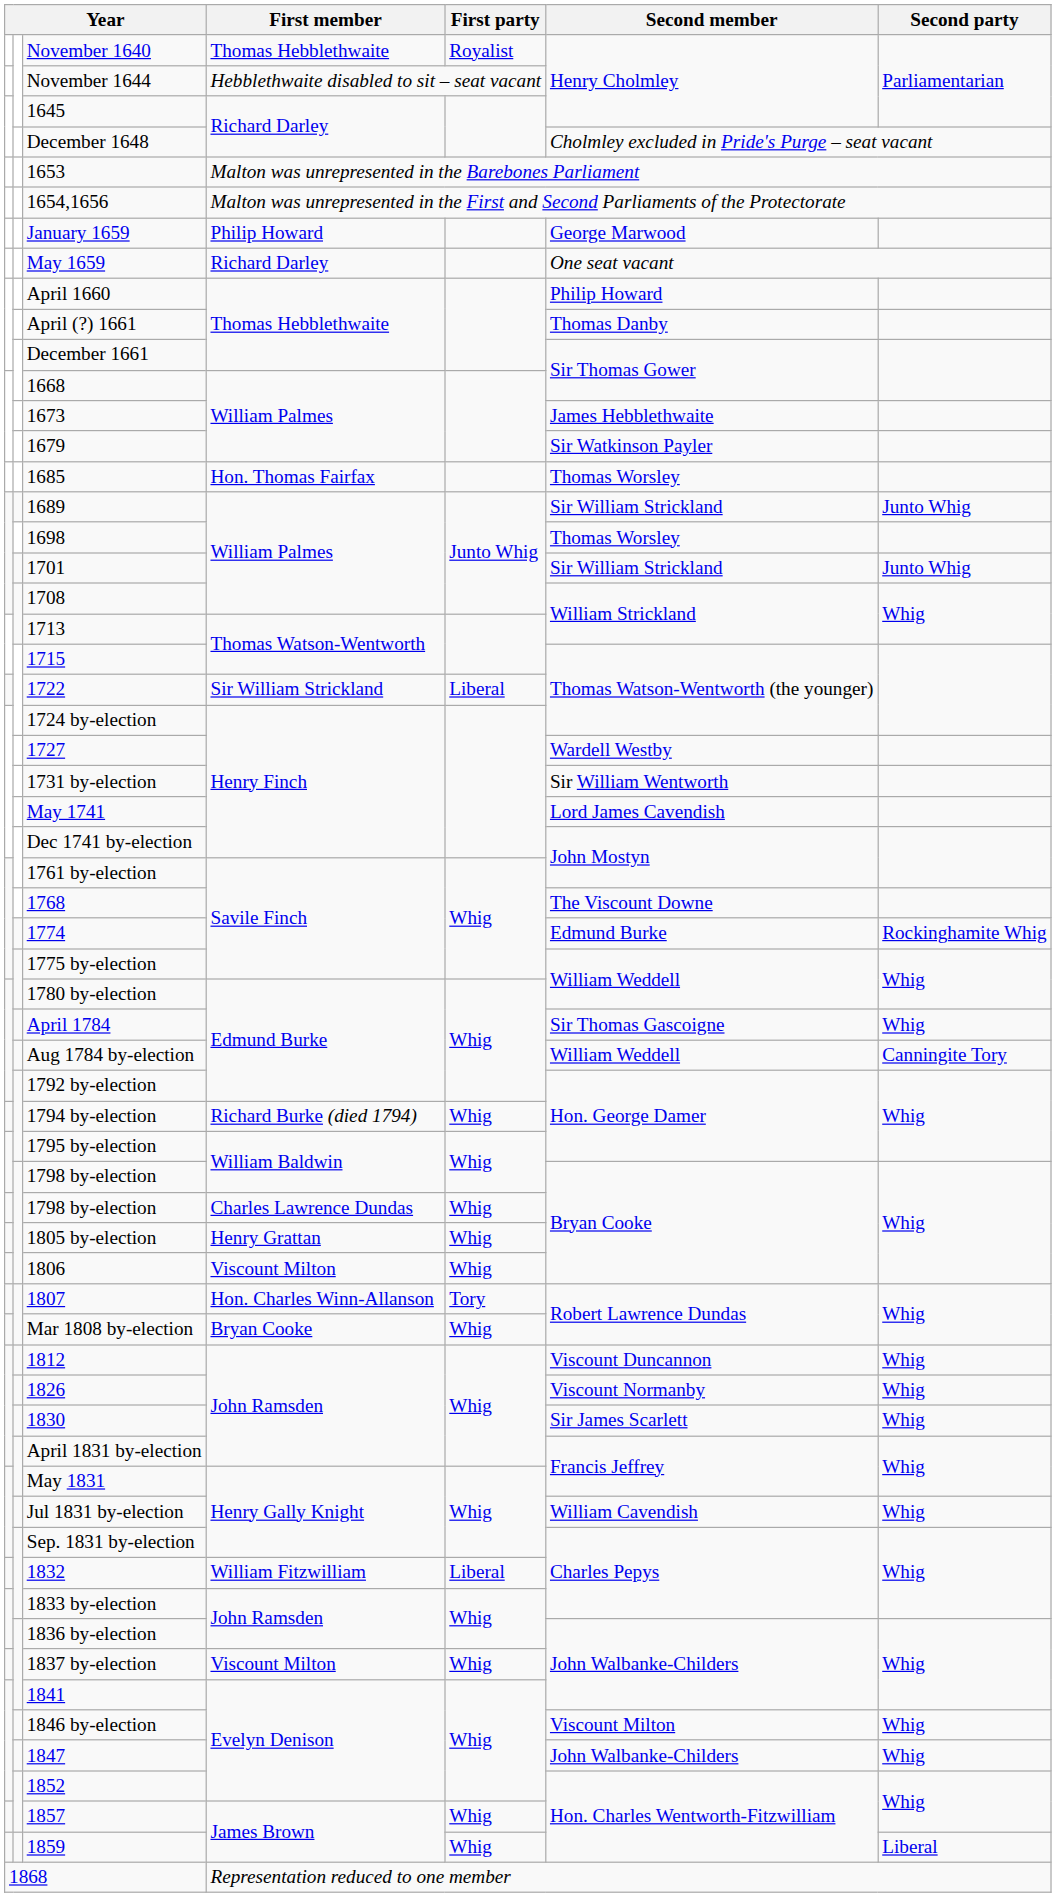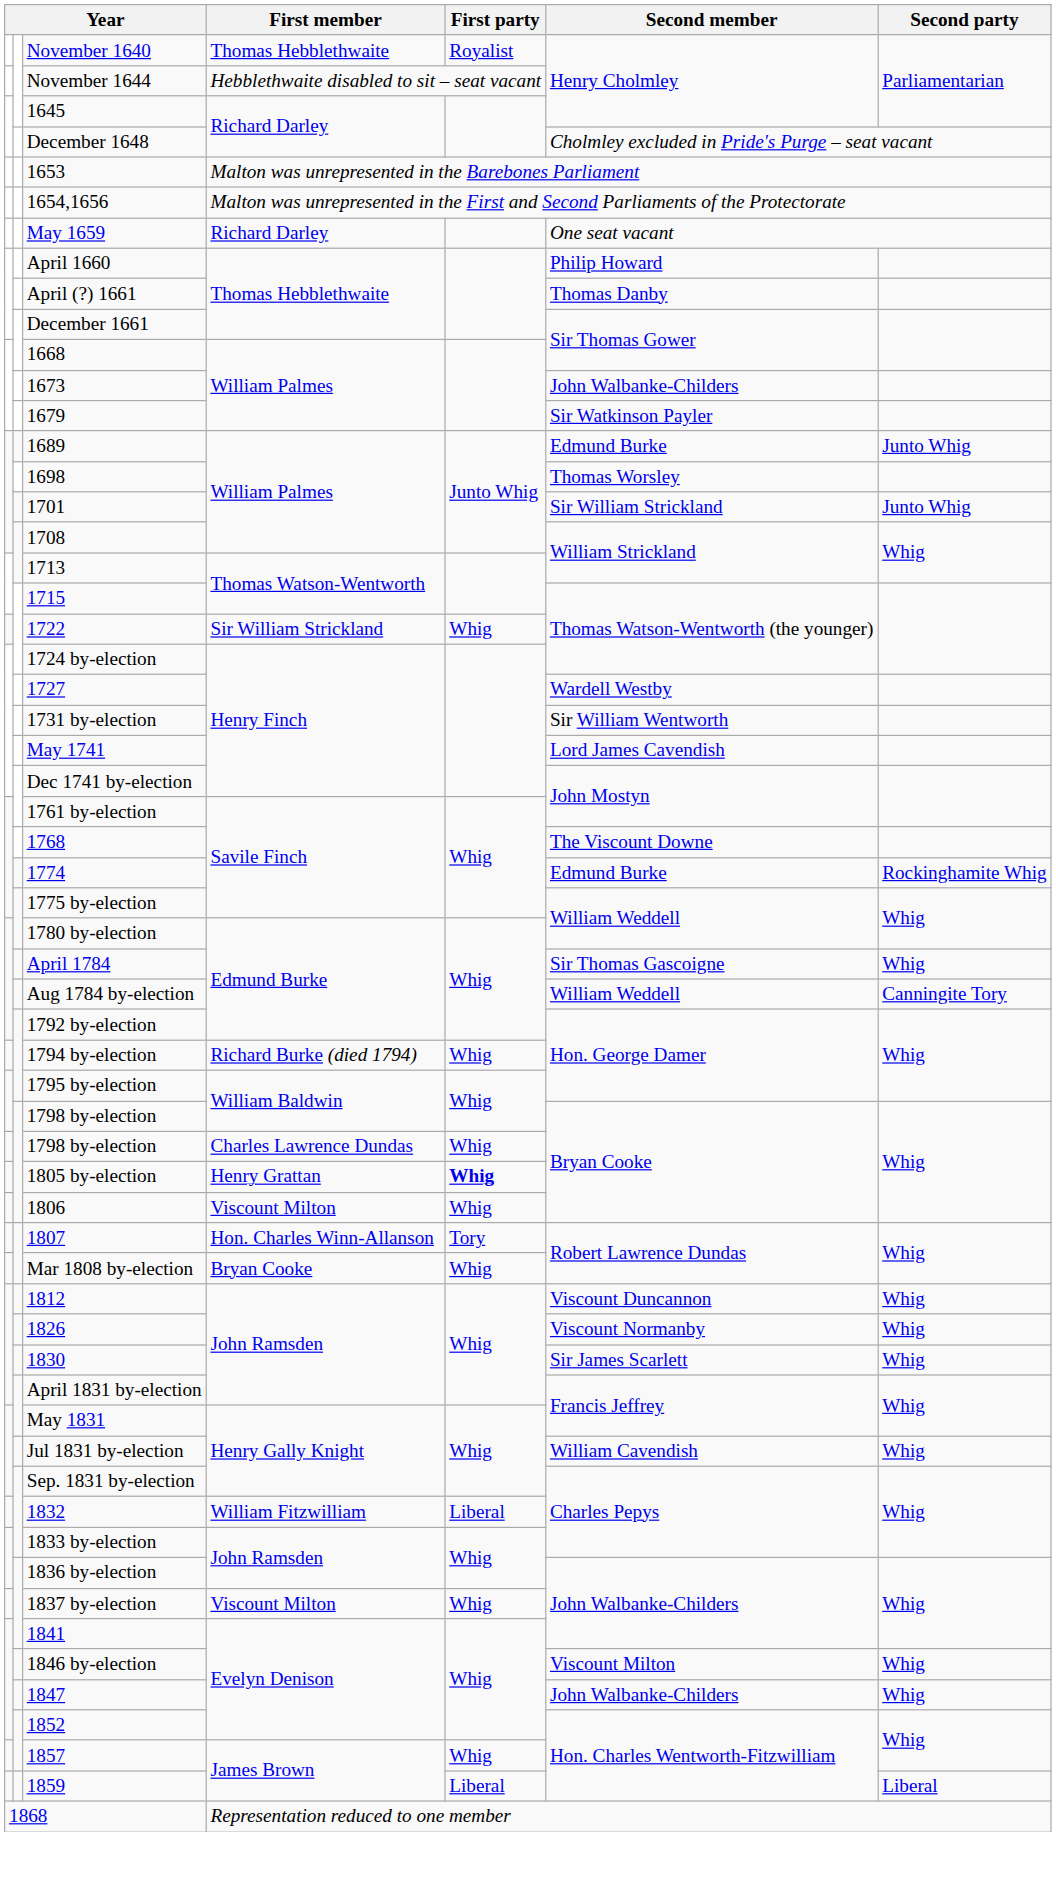- row: January 1659 | Philip Howard | George Marwood
1673 | Second member: James Hebblethwaite -> John Walbanke-Childers
- row: 1685 | Hon. Thomas Fairfax | Thomas Worsley
1689 | Second member: Sir William Strickland -> Edmund Burke
1722 | First party: Liberal -> Whig
1805 by-election | First party: normal -> bold
1859 | First party: Whig -> Liberal
